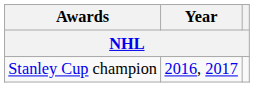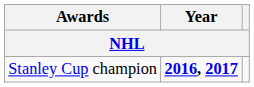Stanley Cup champion | Year: normal -> bold
